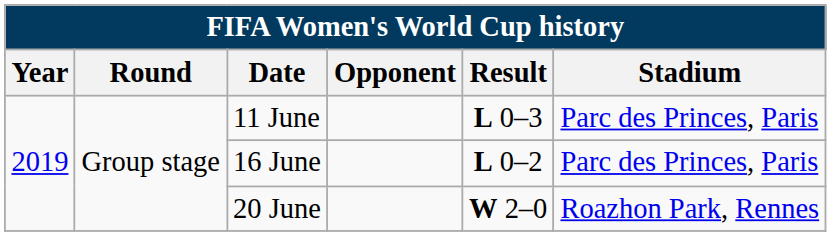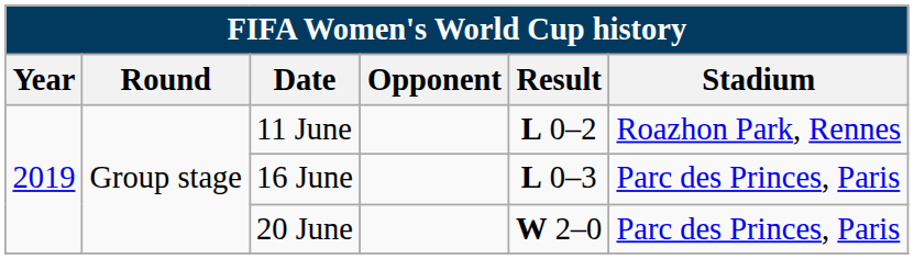11 June | Result: L 0–3 -> L 0–2
11 June | Stadium: Parc des Princes, Paris -> Roazhon Park, Rennes
16 June | Result: L 0–2 -> L 0–3
20 June | Stadium: Roazhon Park, Rennes -> Parc des Princes, Paris
